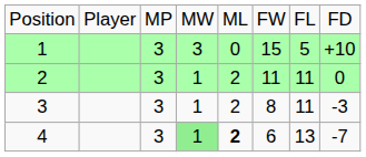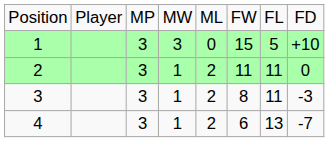4 | column 4: lightgreen background -> no background
4 | column 5: bold -> normal
